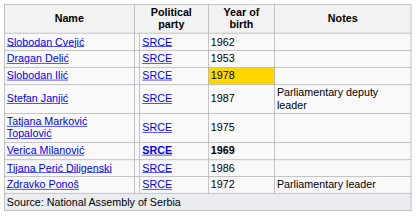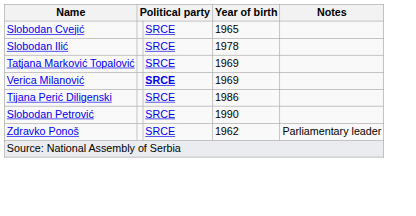Slobodan Cvejić | Year of birth: 1962 -> 1965
- row: Dragan Delić | SRCE | 1953
Slobodan Ilić | Year of birth: gold background -> no background
- row: Stefan Janjić | SRCE | 1987 | Parliamentary deputy leader
Tatjana Marković Topalović | Year of birth: 1975 -> 1969
Verica Milanović | Year of birth: bold -> normal
+ row: Slobodan Petrović | SRCE | 1990
Zdravko Ponoš | Year of birth: 1972 -> 1962
